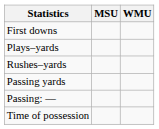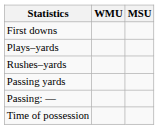columns swapped: WMU <-> MSU
